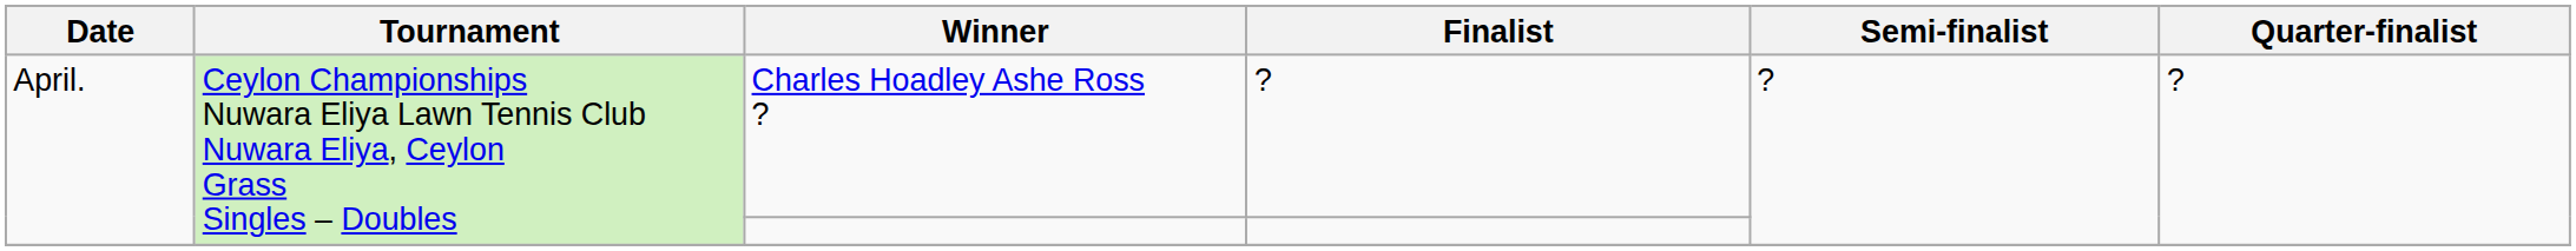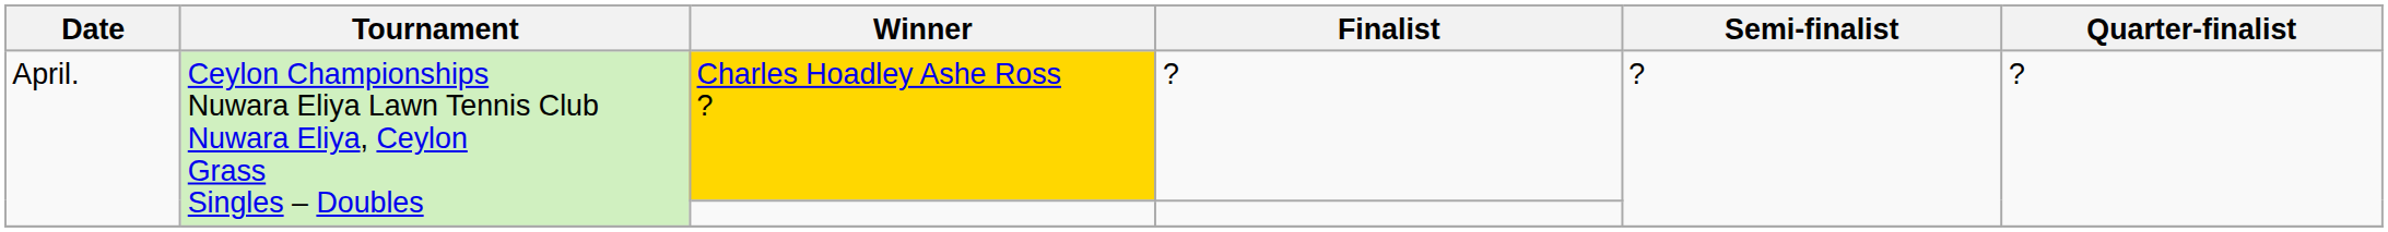Charles Hoadley Ashe Ross ? | Winner: no background -> gold background
